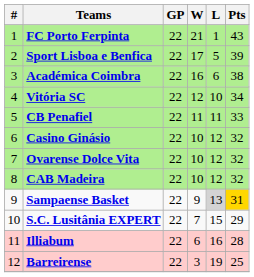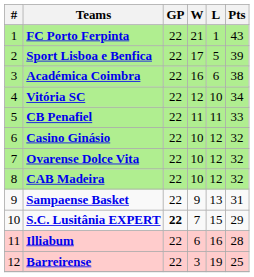Sampaense Basket | L: lightgrey background -> no background
Sampaense Basket | Pts: gold background -> no background
S.C. Lusitânia EXPERT | GP: normal -> bold
